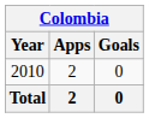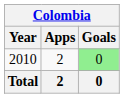2010 | Goals: no background -> lightgreen background
